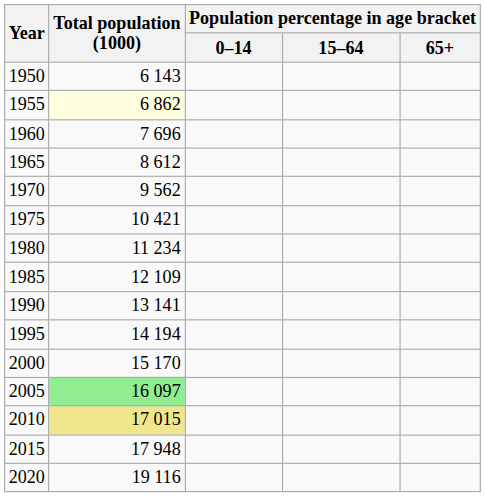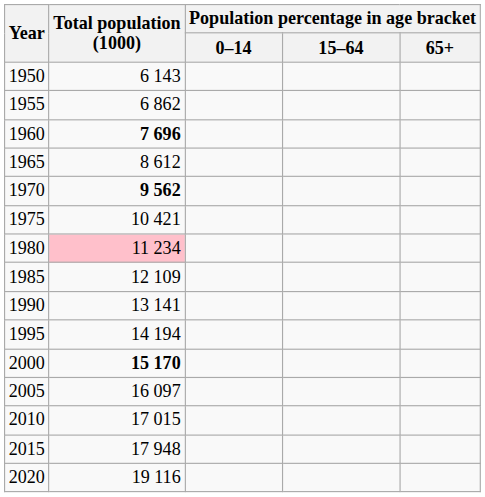1955 | Total population (1000): lightyellow background -> no background
1960 | Total population (1000): normal -> bold
1970 | Total population (1000): normal -> bold
1980 | Total population (1000): no background -> pink background
2000 | Total population (1000): normal -> bold
2005 | Total population (1000): lightgreen background -> no background
2010 | Total population (1000): khaki background -> no background
